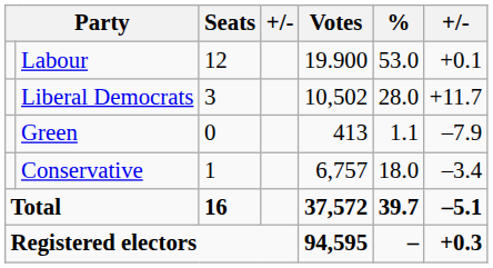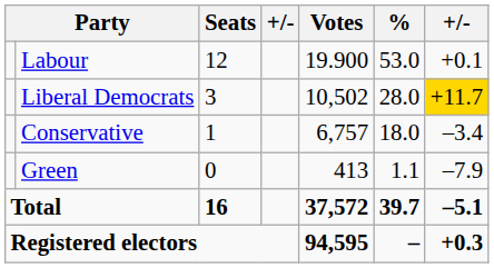Liberal Democrats | column 7: no background -> gold background
rows swapped: Conservative <-> Green
